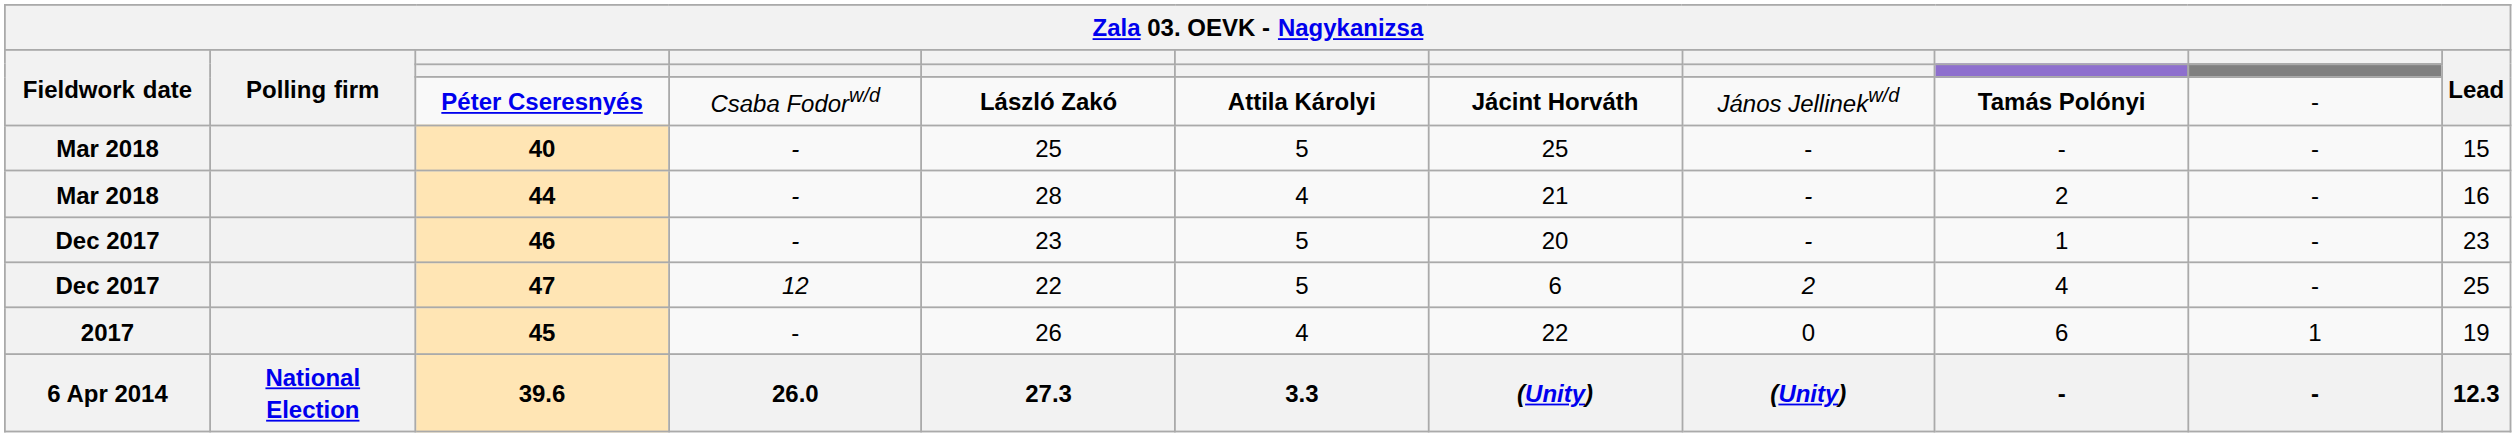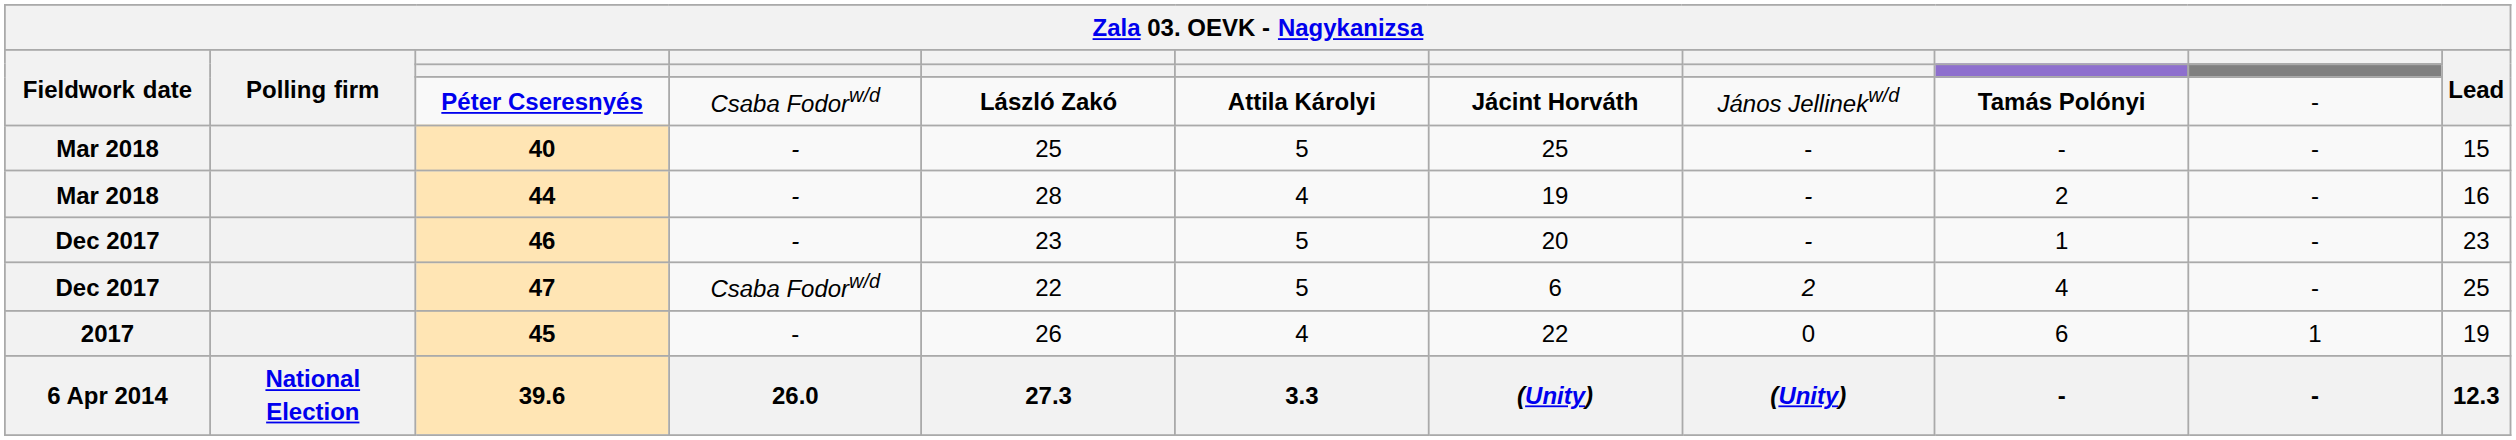44 | column 7: 21 -> 19
47 | column 4: 12 -> Csaba Fodorw/d
